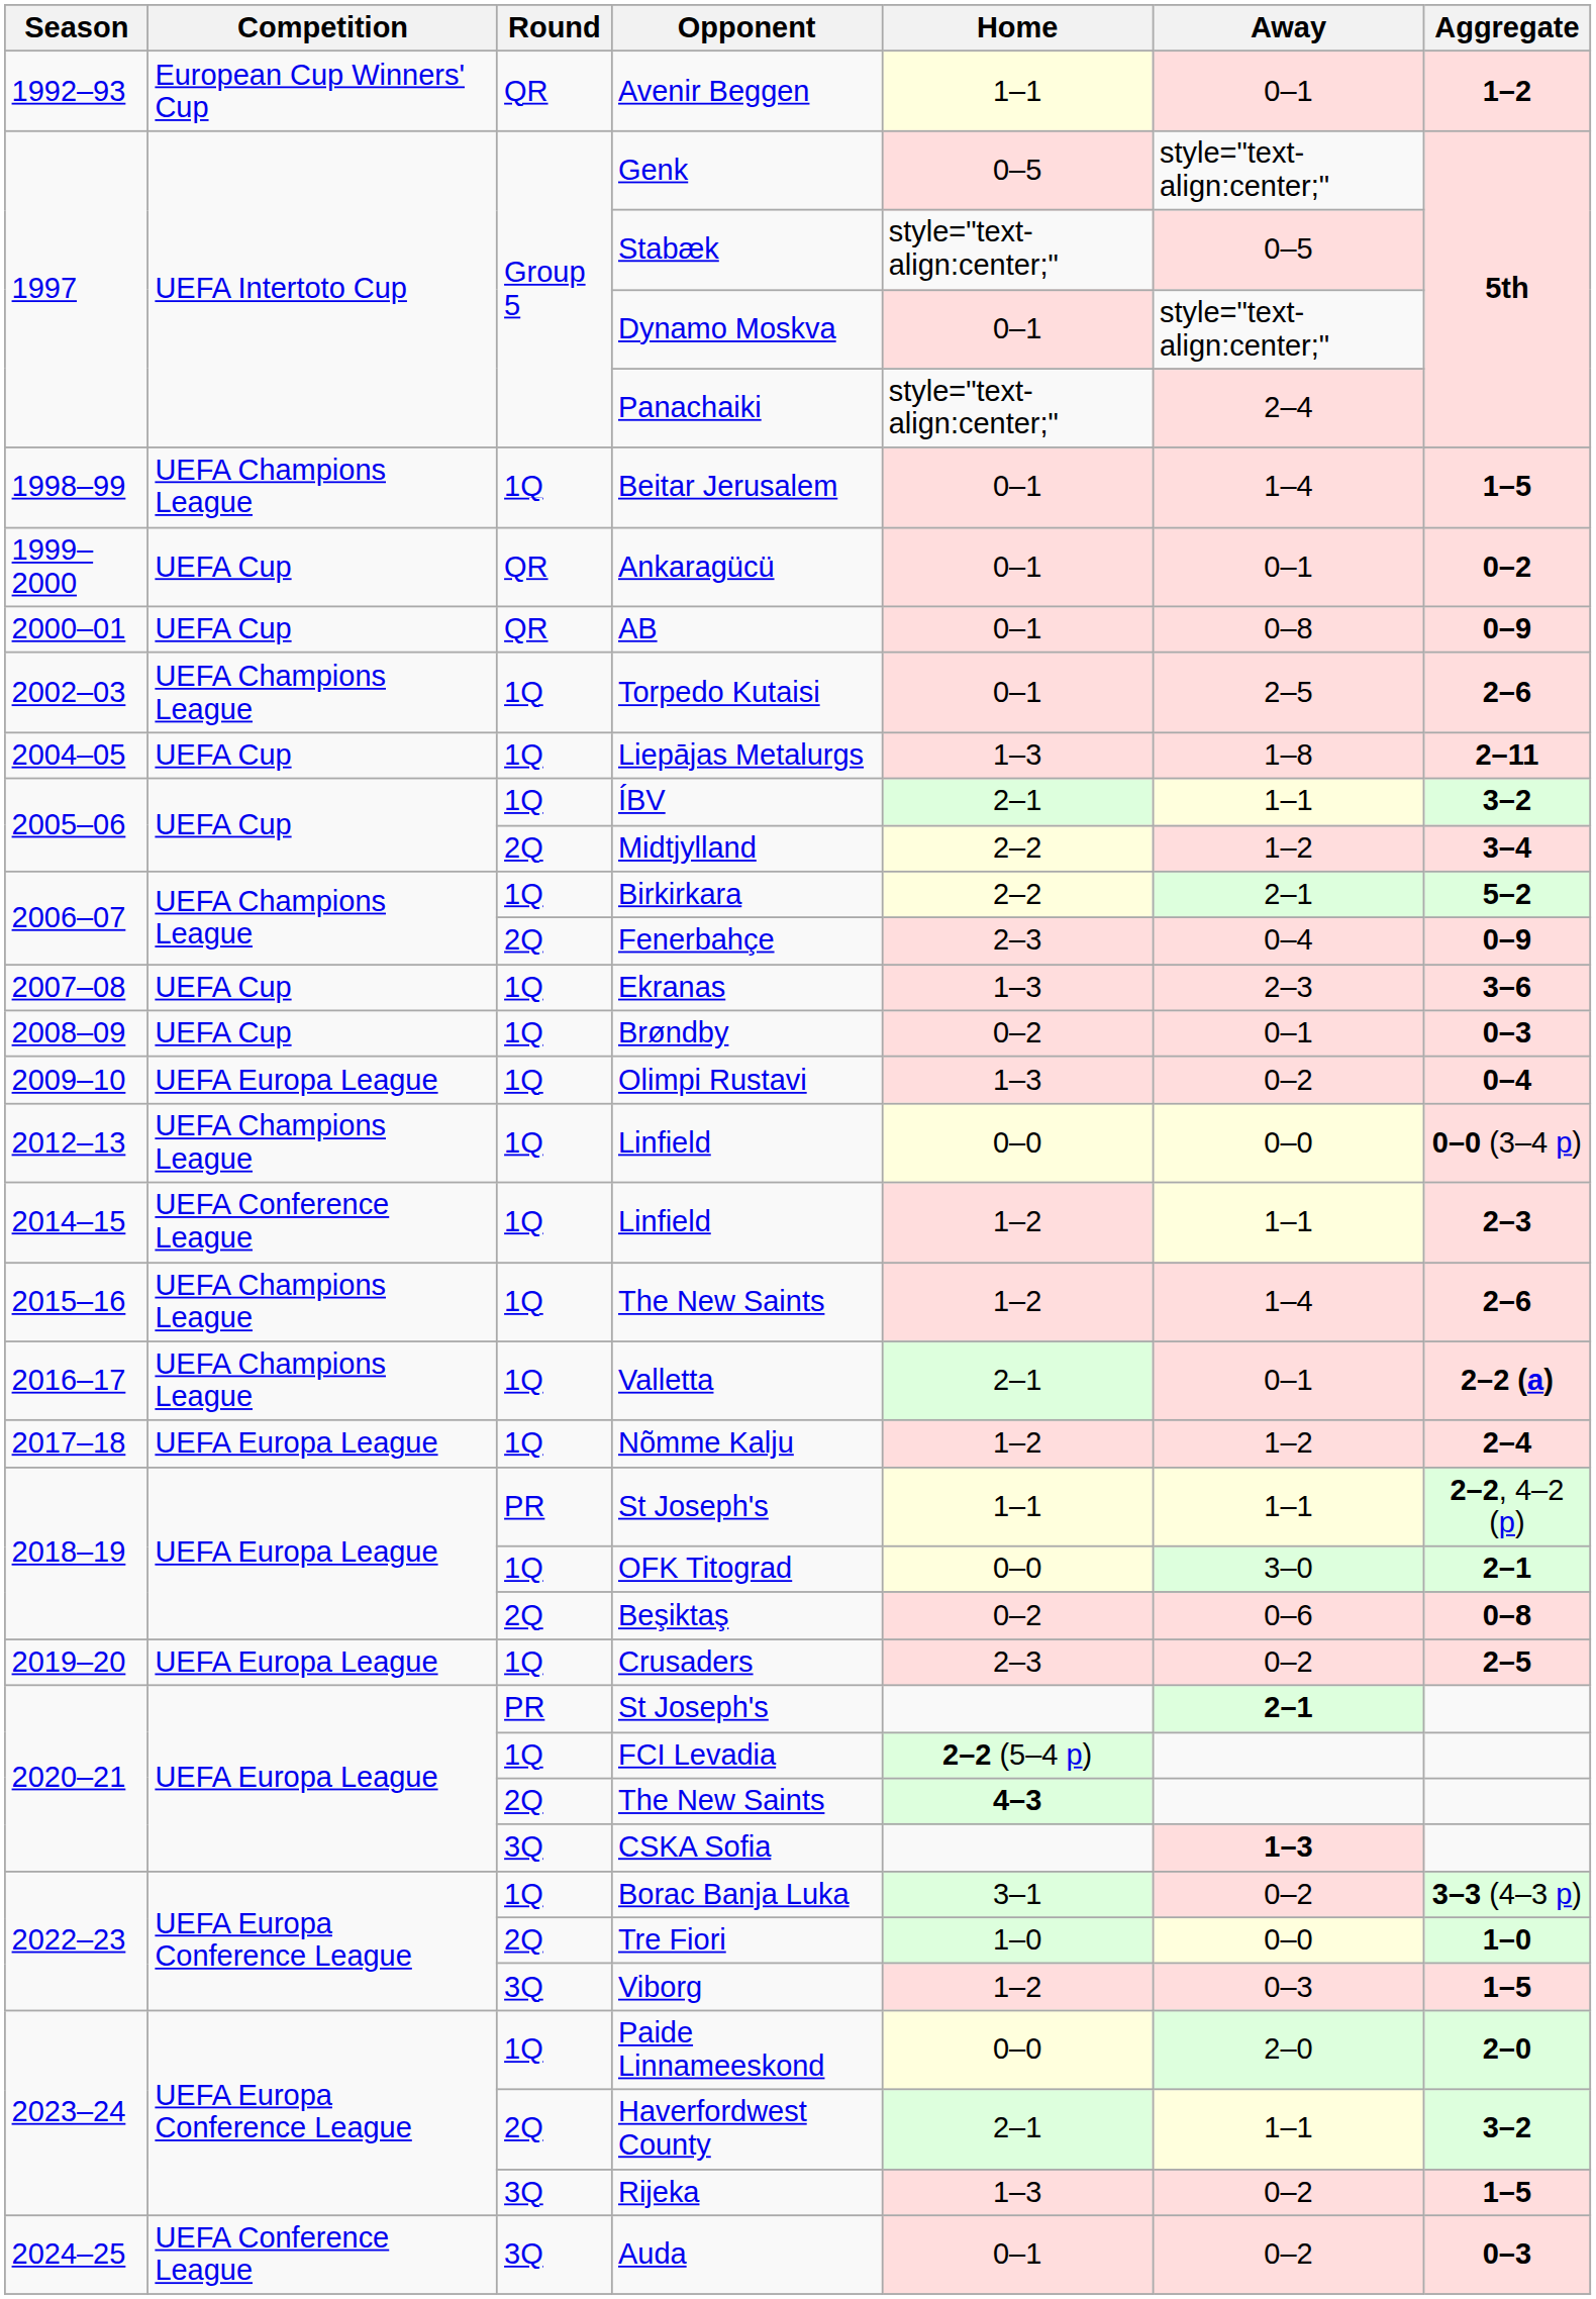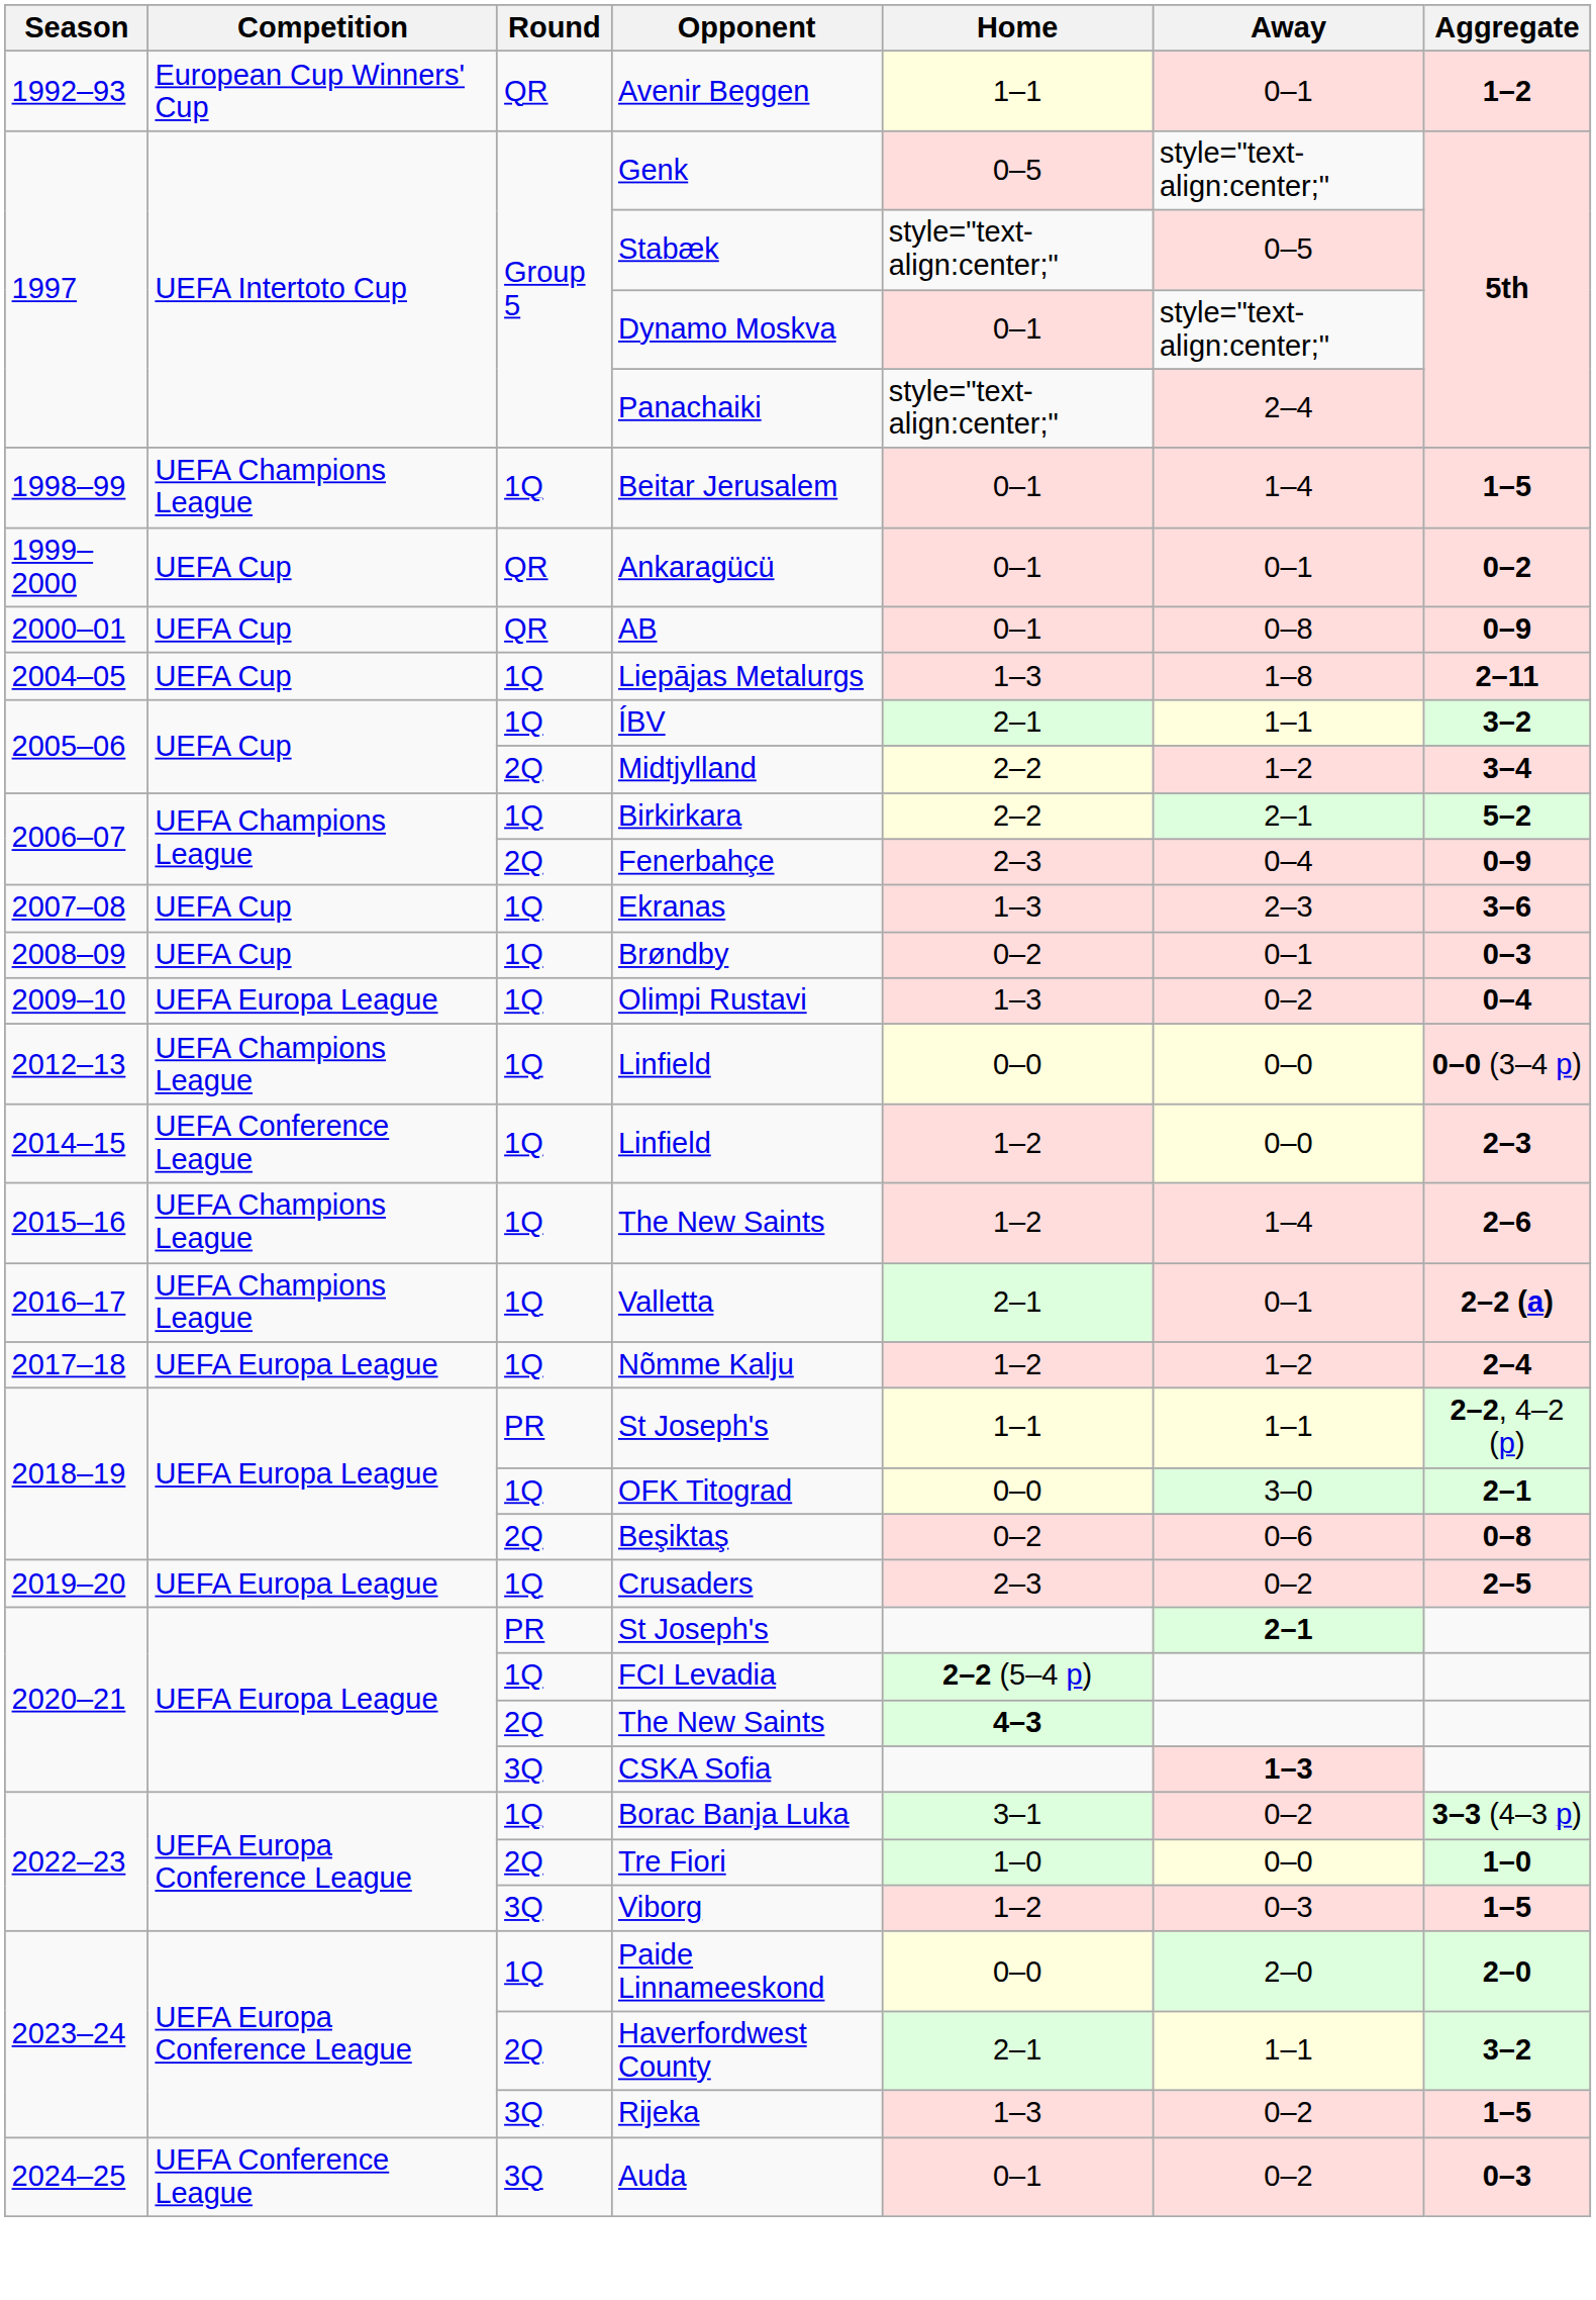- row: 2002–03 | UEFA Champions League | 1Q | Torpedo Kutaisi | 0–1 | 2–5 | 2–6
2014–15 / Linfield | Away: 1–1 -> 0–0
